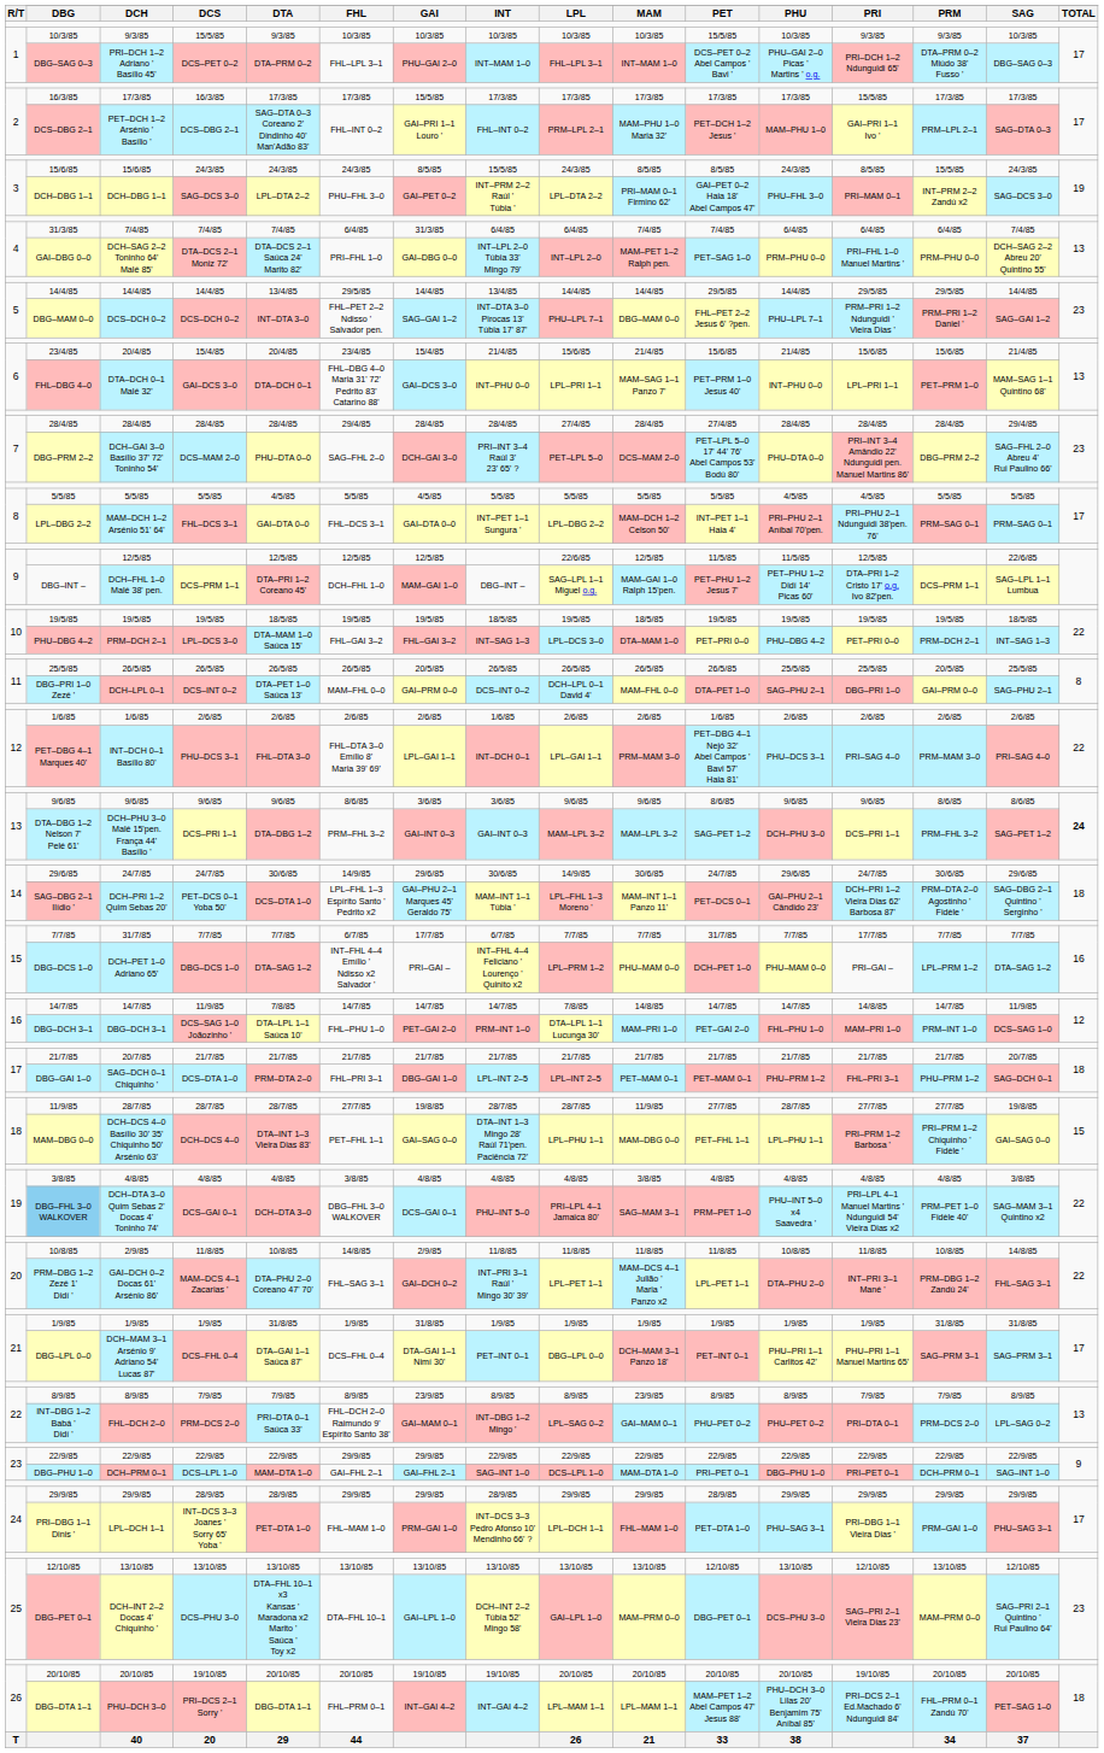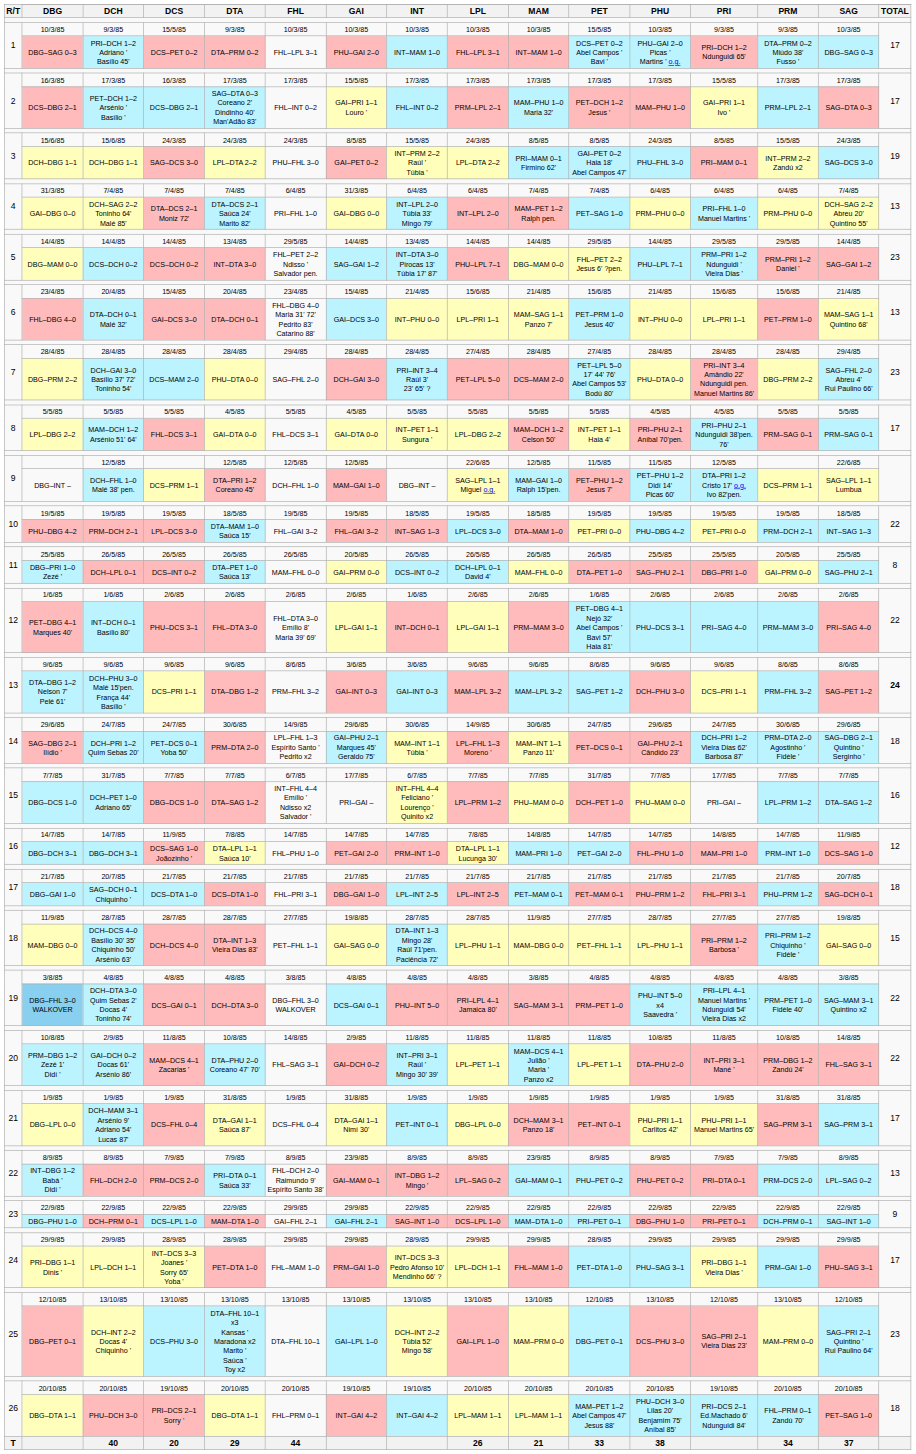DCH–PRI 1–2 Quim Sebas 20' | DTA: DCS–DTA 1–0 -> PRM–DTA 2–0
SAG–DCH 0–1 Chiquinho ' | DTA: PRM–DTA 2–0 -> DCS–DTA 1–0
